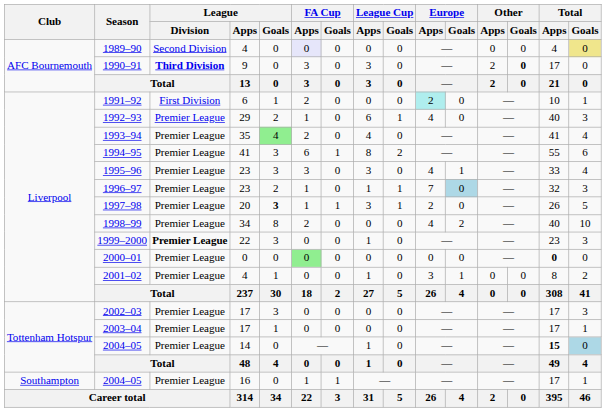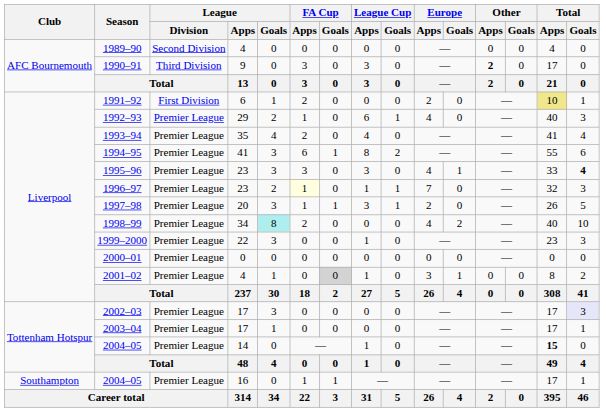1989–90 | FA Cup / Apps: lavender background -> no background
1989–90 | Total / Goals: khaki background -> no background
1990–91 | League / Division: bold -> normal
1990–91 | Other / Apps: normal -> bold
1990–91 | Other / Goals: bold -> normal
1991–92 | Europe / Apps: paleturquoise background -> no background
1991–92 | Total / Apps: no background -> khaki background
1993–94 | League / Goals: lightgreen background -> no background
1995–96 | Total / Goals: normal -> bold
1996–97 | FA Cup / Apps: no background -> lightyellow background
1996–97 | Europe / Goals: lightblue background -> no background
1997–98 | League / Goals: bold -> normal
1998–99 | League / Goals: no background -> paleturquoise background
1999–2000 | League / Division: bold -> normal
2000–01 | FA Cup / Apps: lightgreen background -> no background
2000–01 | Total / Apps: bold -> normal
2001–02 | FA Cup / Goals: no background -> lightgrey background
2002–03 | Total / Goals: no background -> lavender background
2004–05 / 14 | Total / Goals: lightblue background -> no background
